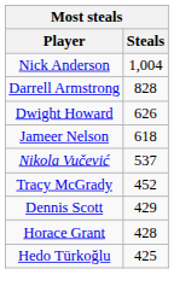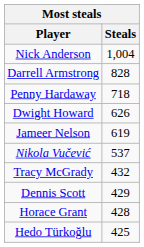+ row: Penny Hardaway | 718
Jameer Nelson | Steals: 618 -> 619
Tracy McGrady | Steals: 452 -> 432
